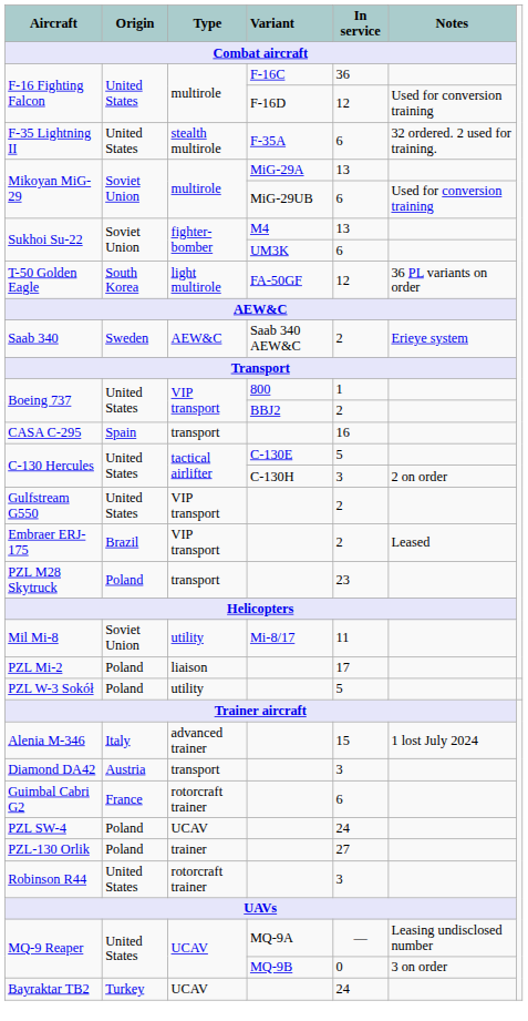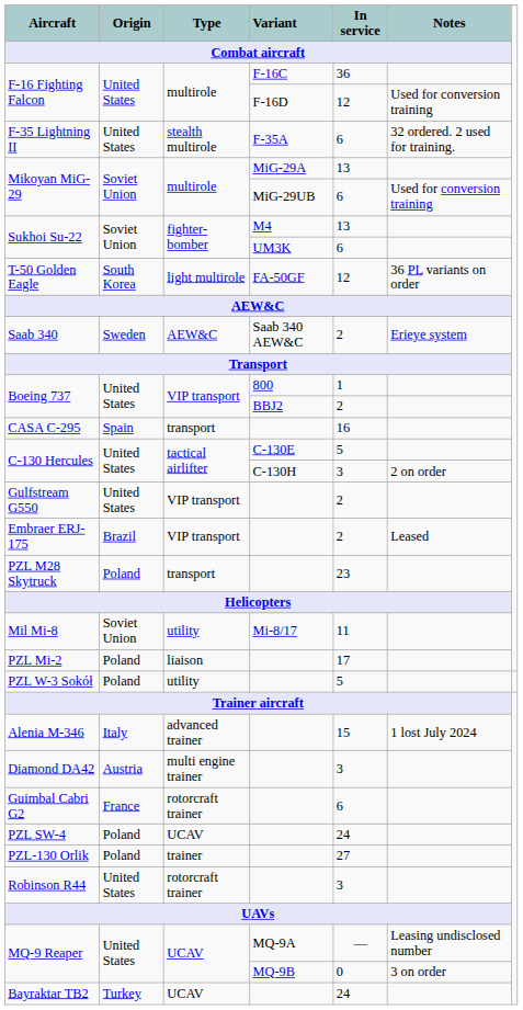Diamond DA42 | Type / Combat aircraft: transport -> multi engine trainer
